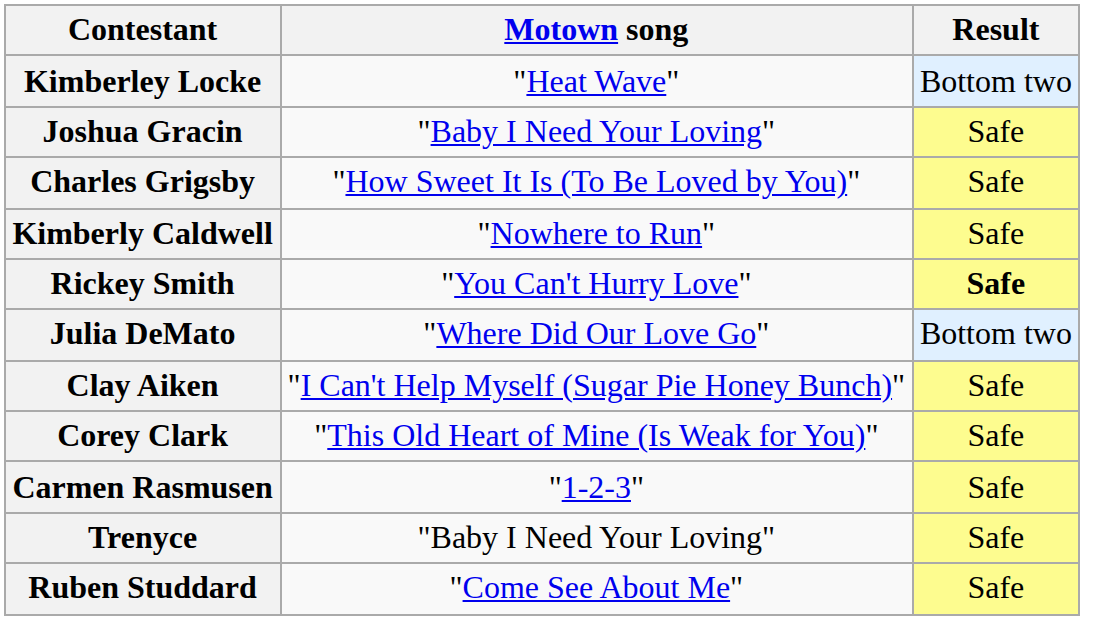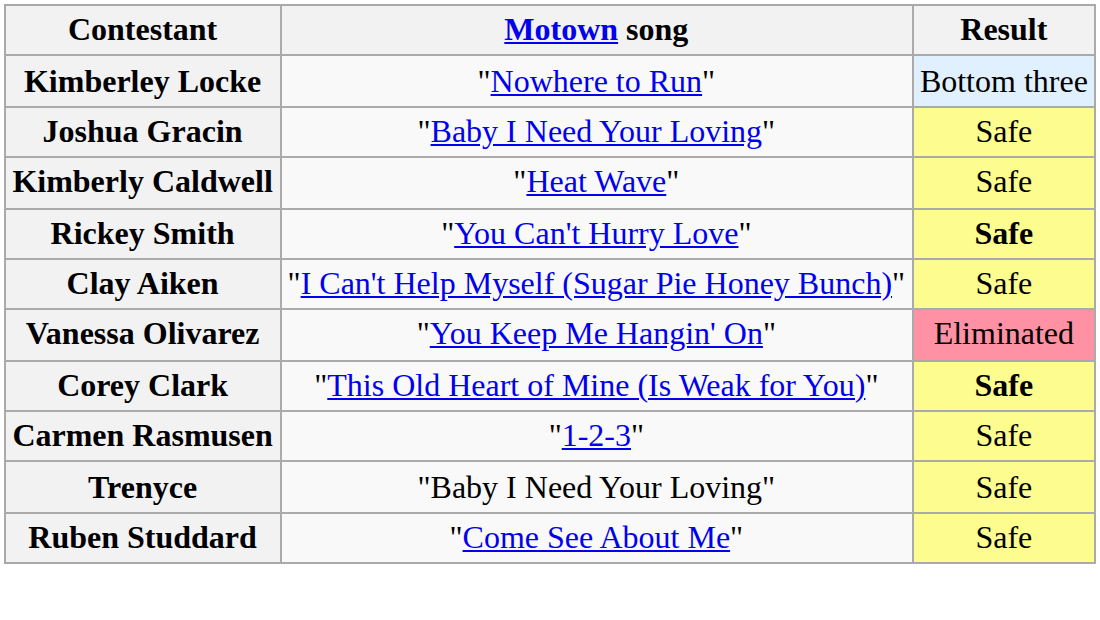Kimberley Locke | Motown song: "Heat Wave" -> "Nowhere to Run"
Kimberley Locke | Result: Bottom two -> Bottom three
- row: Charles Grigsby | "How Sweet It Is (To Be Loved by You)" | Safe
Kimberly Caldwell | Motown song: "Nowhere to Run" -> "Heat Wave"
- row: Julia DeMato | "Where Did Our Love Go" | Bottom two
+ row: Vanessa Olivarez | "You Keep Me Hangin' On" | Eliminated
Corey Clark | Result: normal -> bold
